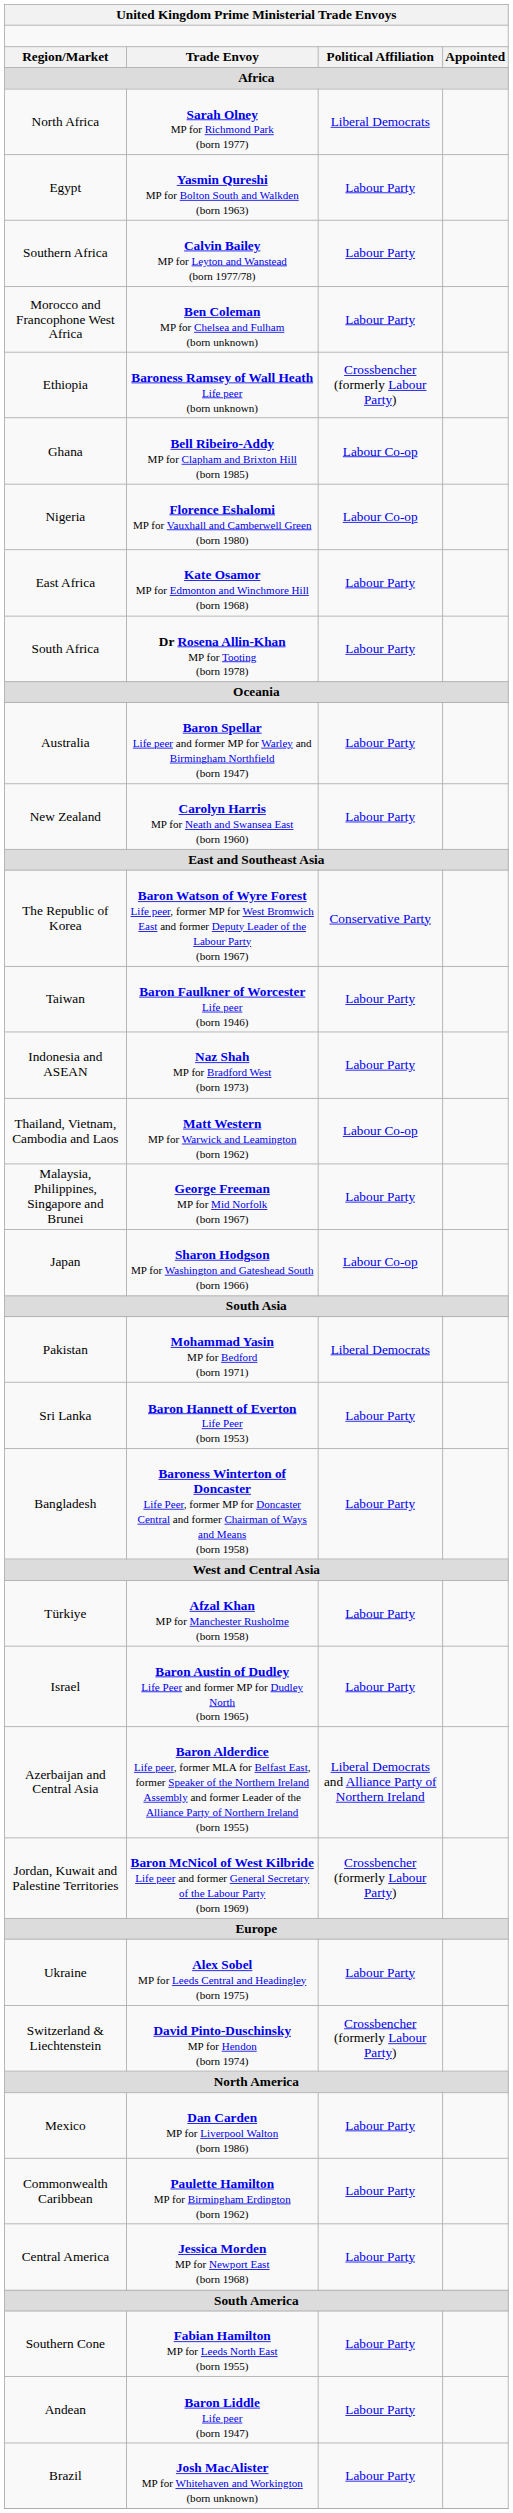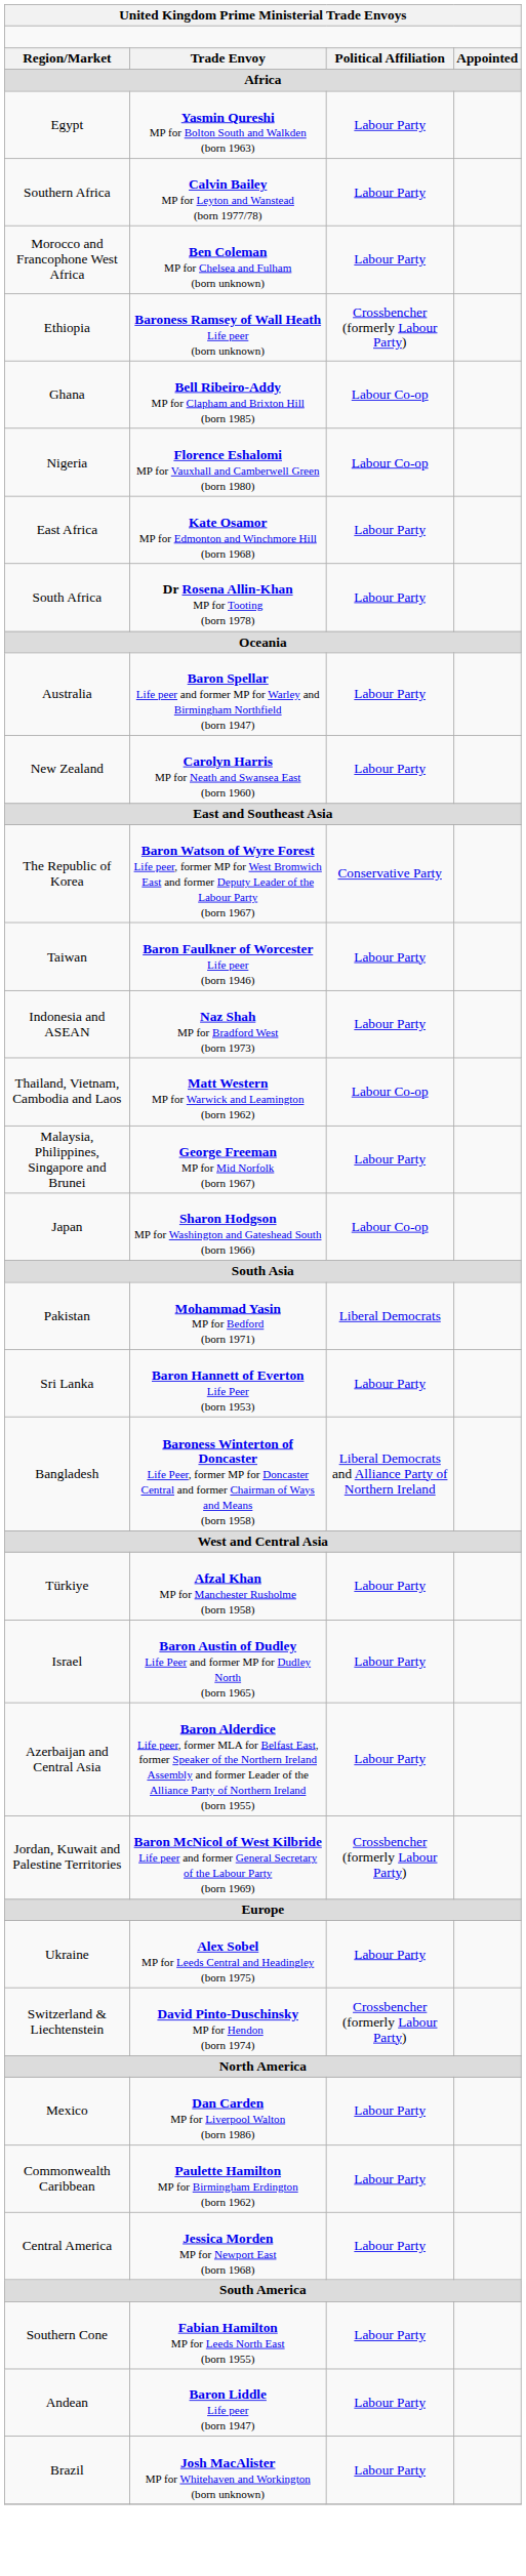- row: North Africa | Sarah Olney MP for Richmond Park (born 1977) | Liberal Democrats
Bangladesh | column 3: Labour Party -> Liberal Democrats and Alliance Party of Northern Ireland
Azerbaijan and Central Asia | column 3: Liberal Democrats and Alliance Party of Northern Ireland -> Labour Party
